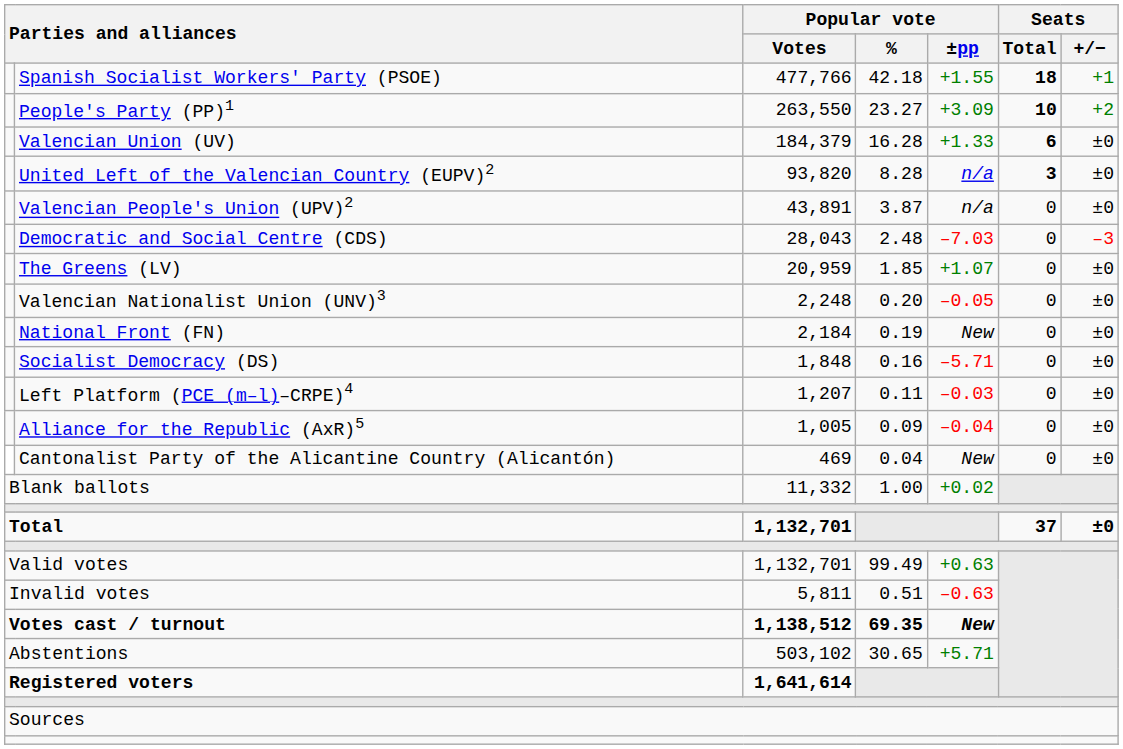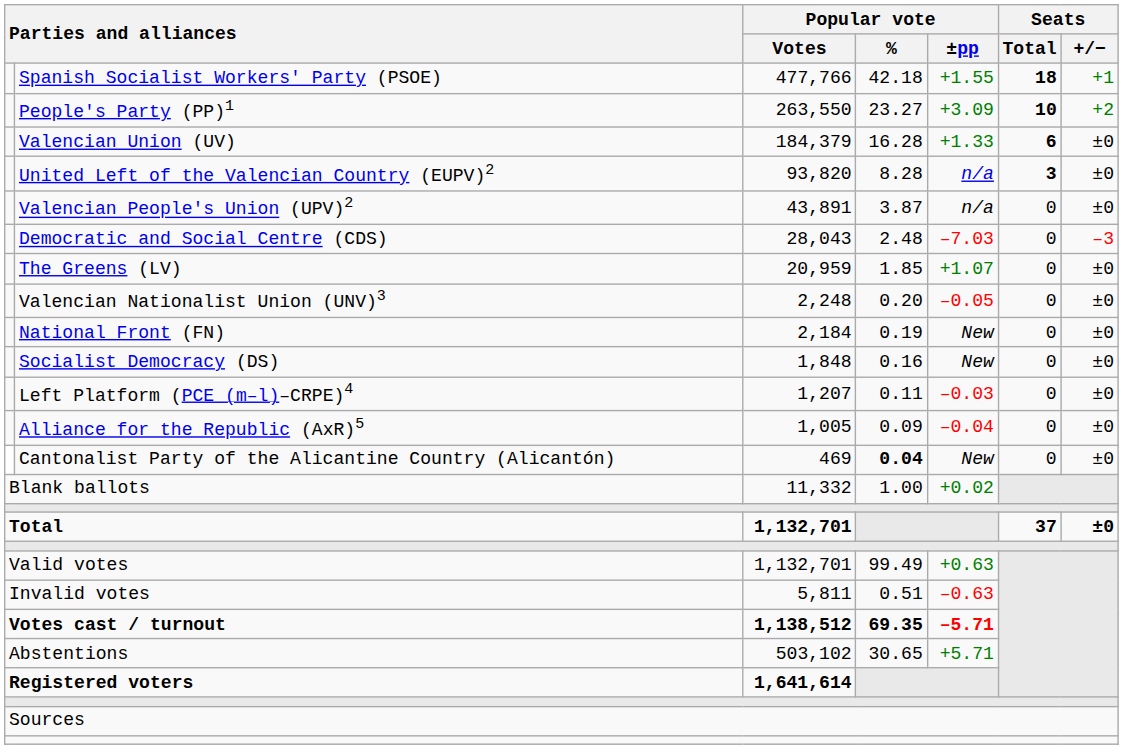Socialist Democracy (DS) | Popular vote / ±pp: –5.71 -> New
Cantonalist Party of the Alicantine Country (Alicantón) | Popular vote / %: normal -> bold
Votes cast / turnout | Popular vote / ±pp: New -> –5.71
